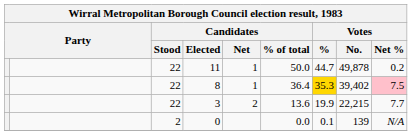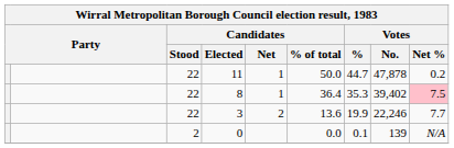11 | Votes / No.: 49,878 -> 47,878
8 | Votes / %: gold background -> no background
3 | Votes / No.: 22,215 -> 22,246
